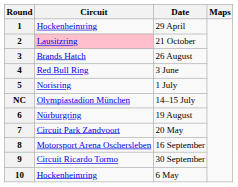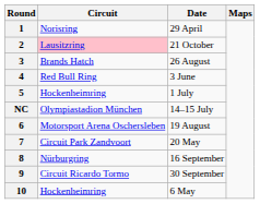1 | Circuit: Hockenheimring -> Norisring
5 | Circuit: Norisring -> Hockenheimring
6 | Circuit: Nürburgring -> Motorsport Arena Oschersleben
8 | Circuit: Motorsport Arena Oschersleben -> Nürburgring
